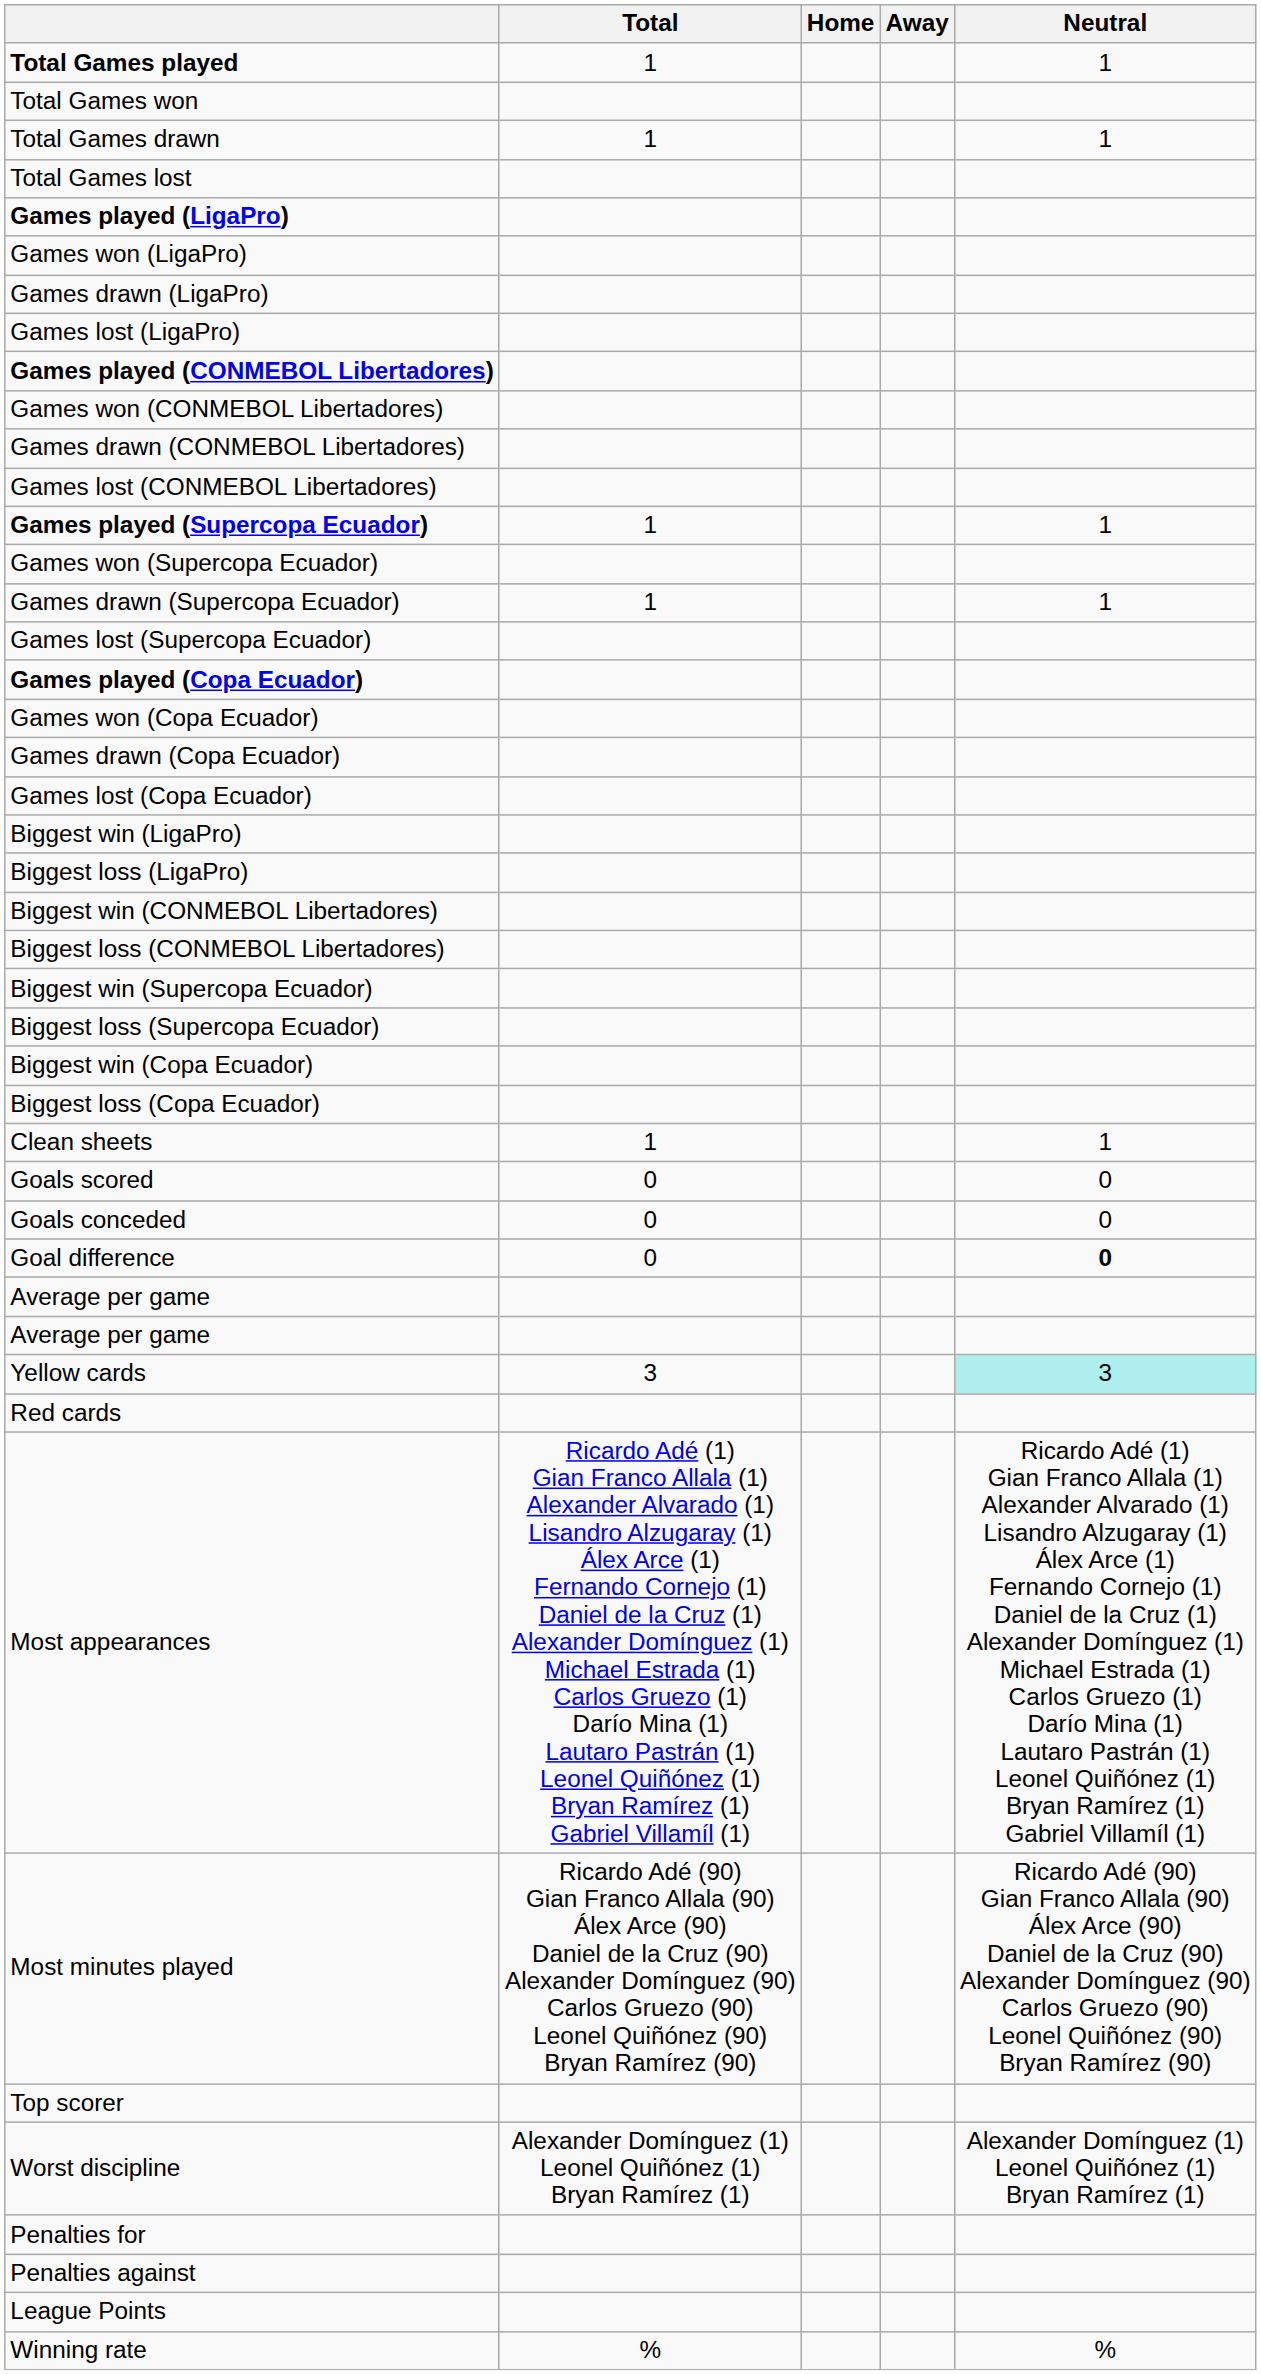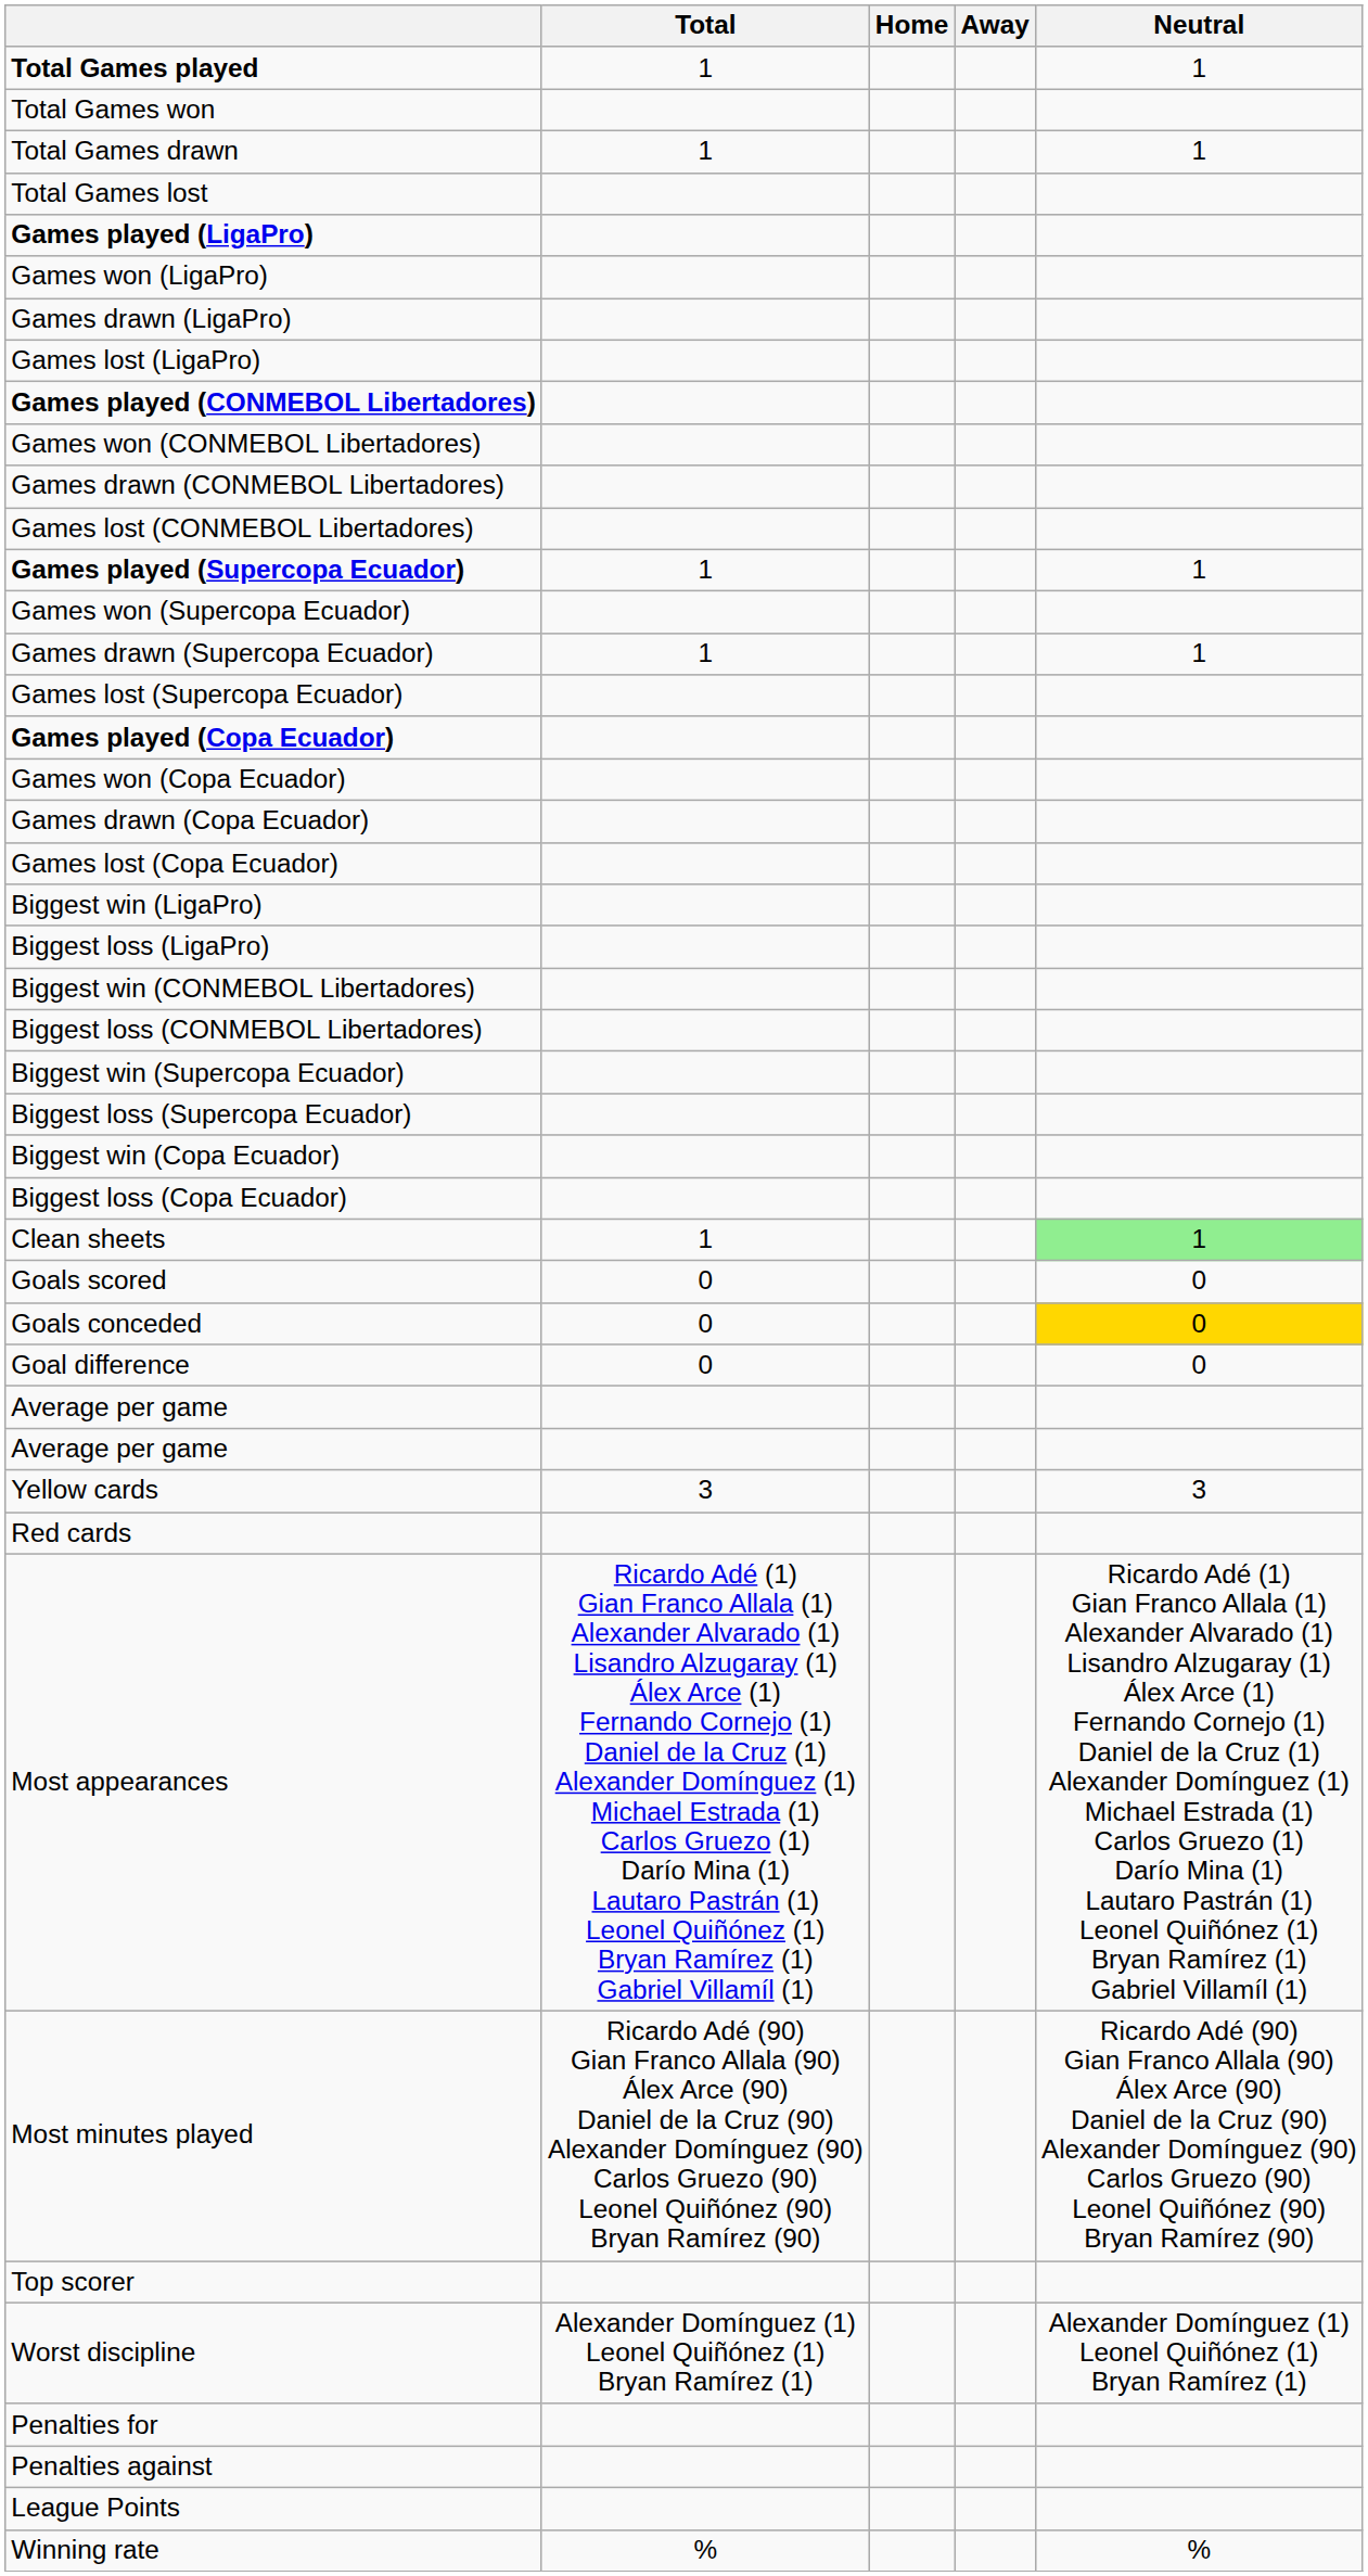Clean sheets | Neutral: no background -> lightgreen background
Goals conceded | Neutral: no background -> gold background
Goal difference | Neutral: bold -> normal
Yellow cards | Neutral: paleturquoise background -> no background
